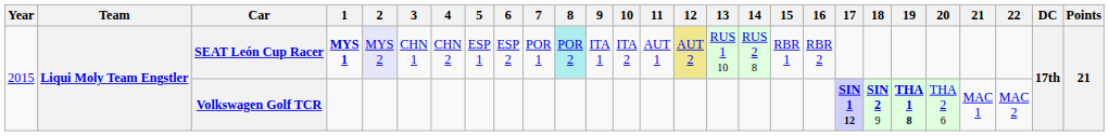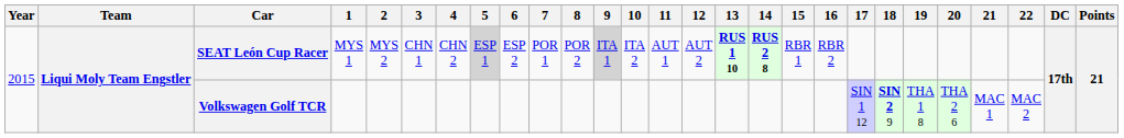SEAT León Cup Racer | 1: bold -> normal
SEAT León Cup Racer | 2: lavender background -> no background
SEAT León Cup Racer | 5: no background -> lightgrey background
SEAT León Cup Racer | 8: paleturquoise background -> no background
SEAT León Cup Racer | 9: no background -> lightgrey background
SEAT León Cup Racer | 12: khaki background -> no background
SEAT León Cup Racer | 13: normal -> bold
SEAT León Cup Racer | 14: normal -> bold
Volkswagen Golf TCR | 17: bold -> normal
Volkswagen Golf TCR | 19: bold -> normal
